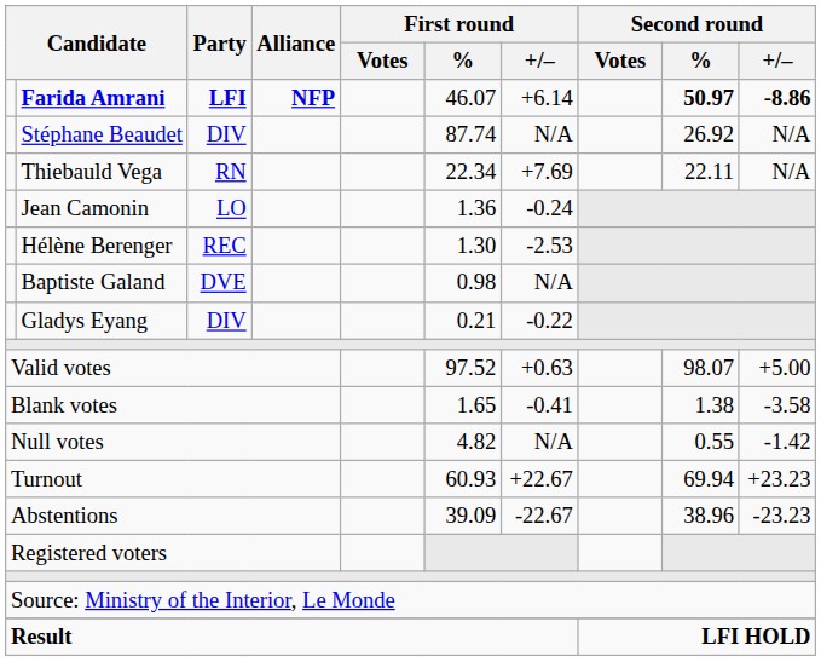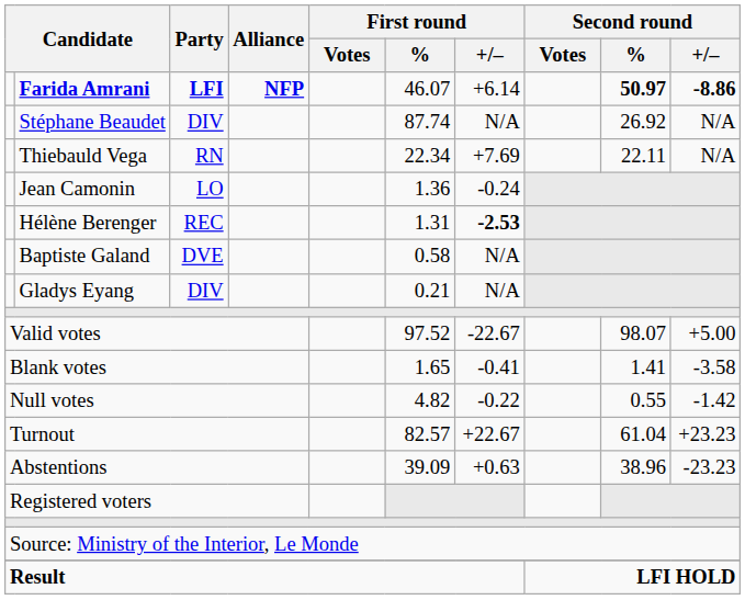Hélène Berenger | First round / %: 1.30 -> 1.31
Hélène Berenger | First round / +/–: normal -> bold
Baptiste Galand | First round / %: 0.98 -> 0.58
Gladys Eyang | First round / +/–: -0.22 -> N/A
Valid votes | First round / +/–: +0.63 -> -22.67
Blank votes | Second round / %: 1.38 -> 1.41
Null votes | First round / +/–: N/A -> -0.22
Turnout | First round / %: 60.93 -> 82.57
Turnout | Second round / %: 69.94 -> 61.04
Abstentions | First round / +/–: -22.67 -> +0.63
